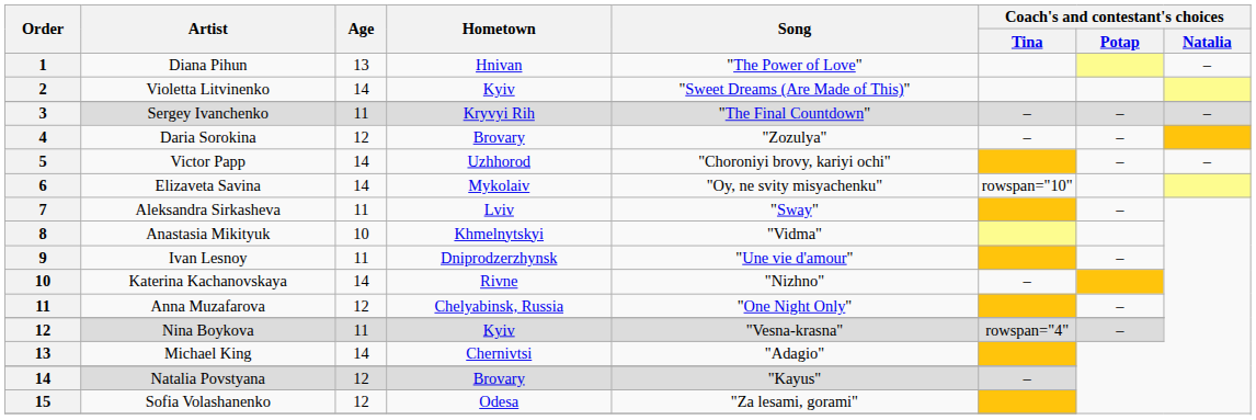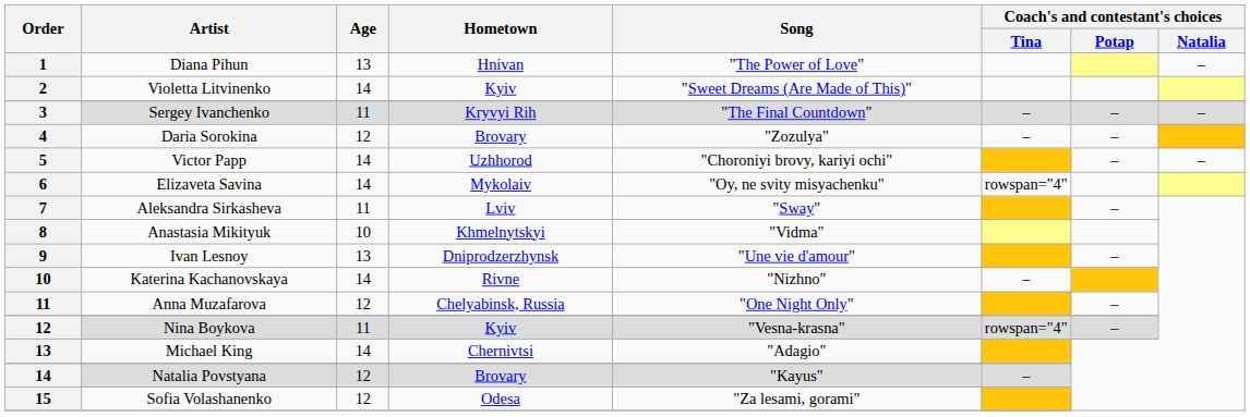Elizaveta Savina | Coach's and contestant's choices / Tina: rowspan="10" -> rowspan="4"
Ivan Lesnoy | Age: 11 -> 13
